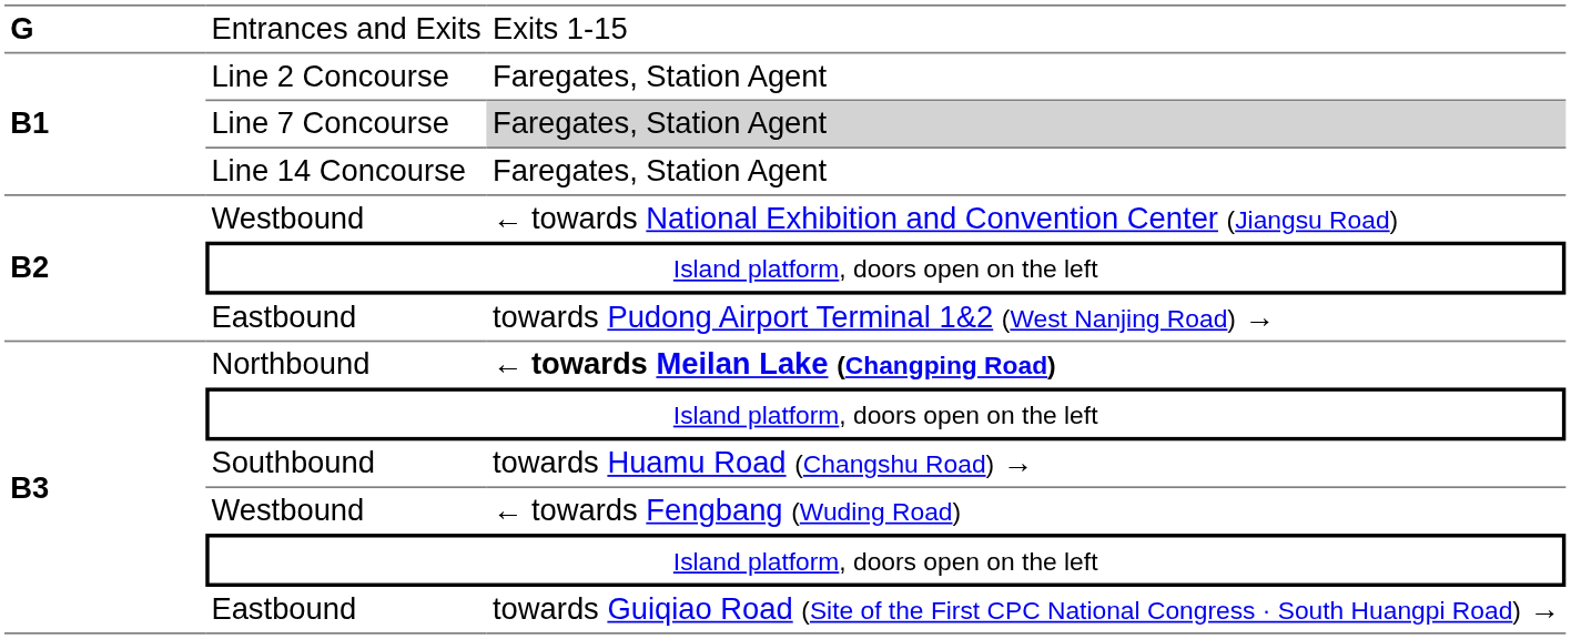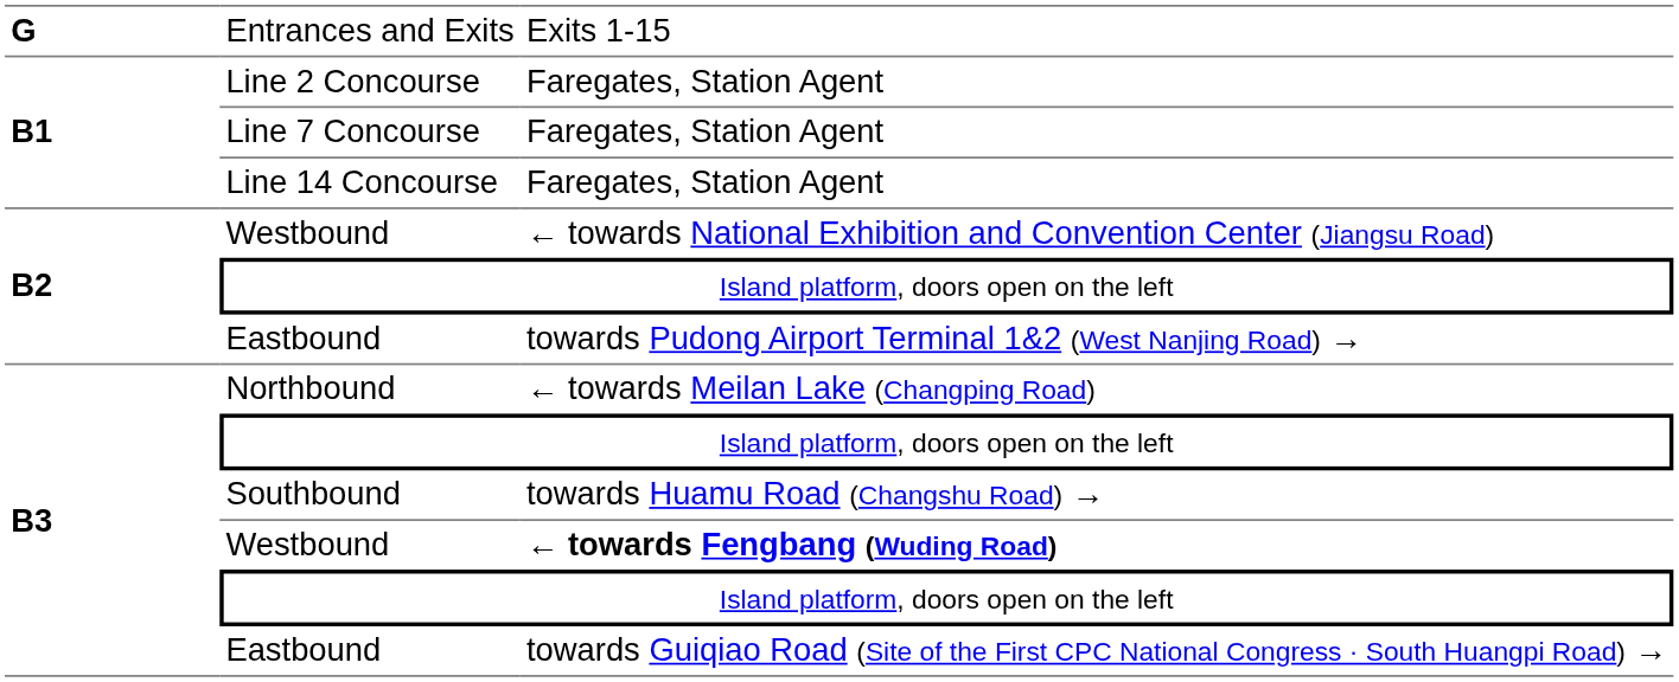Line 7 Concourse | column 3: lightgrey background -> no background
Northbound | column 3: bold -> normal
B3 / Westbound | column 3: normal -> bold
